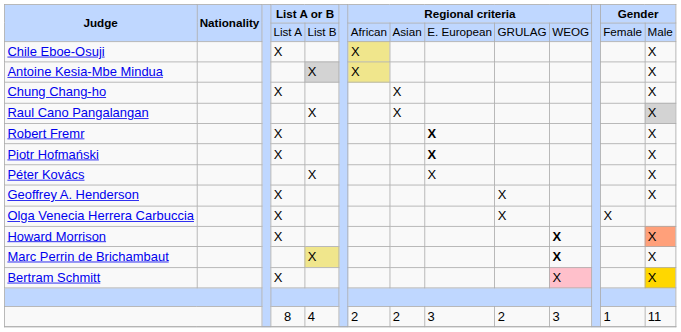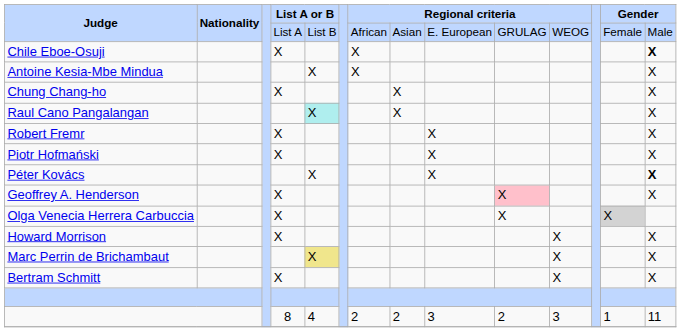Chile Eboe-Osuji | column 7: khaki background -> no background
Chile Eboe-Osuji | column 14: normal -> bold
Antoine Kesia-Mbe Mindua | column 5: lightgrey background -> no background
Antoine Kesia-Mbe Mindua | column 7: khaki background -> no background
Raul Cano Pangalangan | column 5: no background -> paleturquoise background
Raul Cano Pangalangan | column 14: lightgrey background -> no background
Robert Fremr | column 9: bold -> normal
Piotr Hofmański | column 9: bold -> normal
Péter Kovács | column 14: normal -> bold
Geoffrey A. Henderson | column 10: no background -> pink background
Olga Venecia Herrera Carbuccia | column 13: no background -> lightgrey background
Howard Morrison | column 11: bold -> normal
Howard Morrison | column 14: lightsalmon background -> no background
Marc Perrin de Brichambaut | column 11: bold -> normal
Bertram Schmitt | column 11: pink background -> no background
Bertram Schmitt | column 14: gold background -> no background
